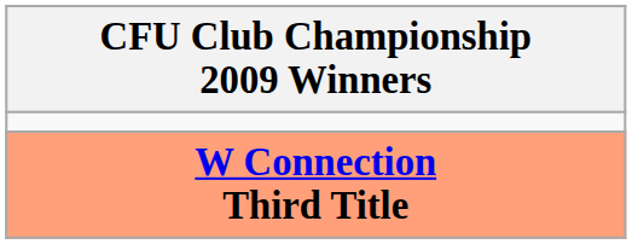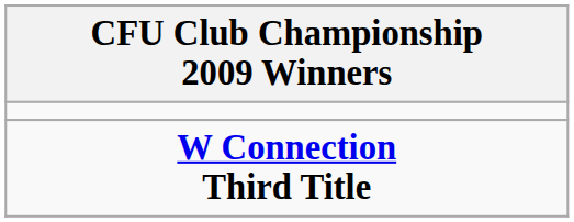row 3 | column 1: lightsalmon background -> no background
